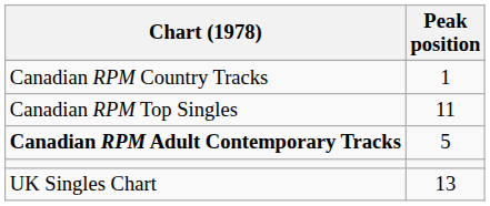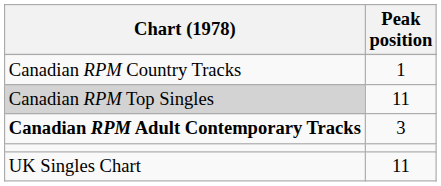row 3 | Chart (1978): no background -> lightgrey background
row 4 | Peak position: 5 -> 3
row 6 | Peak position: 13 -> 11
